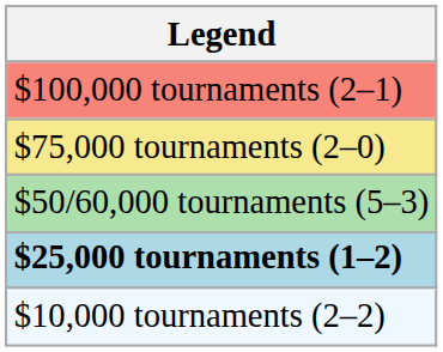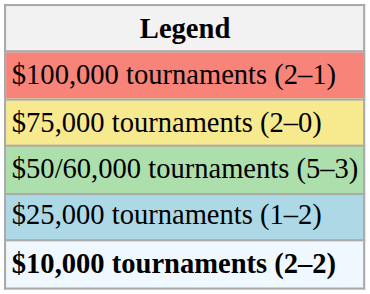row 5 | column 1: bold -> normal
row 6 | column 1: normal -> bold
